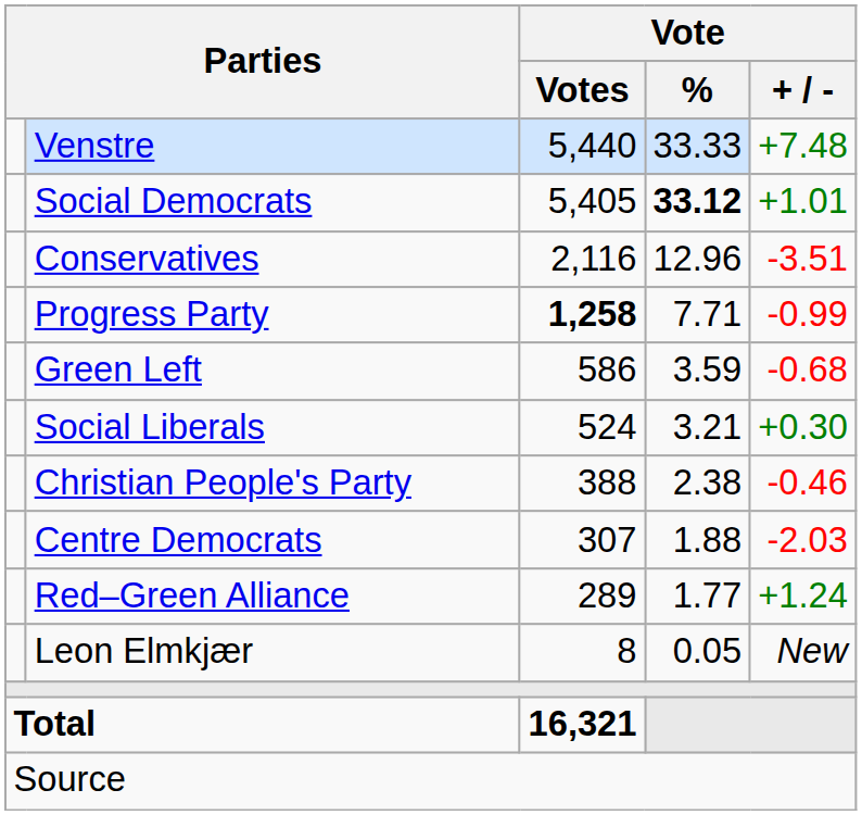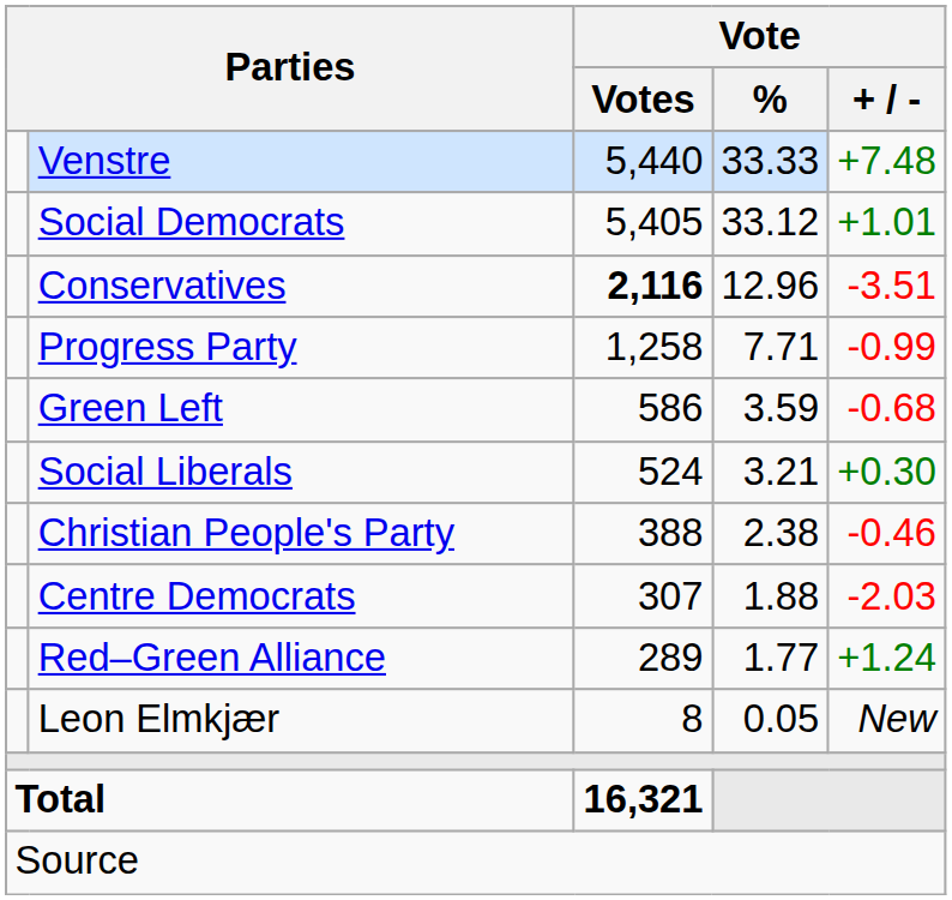Social Democrats | Vote / %: bold -> normal
Conservatives | Vote / Votes: normal -> bold
Progress Party | Vote / Votes: bold -> normal
